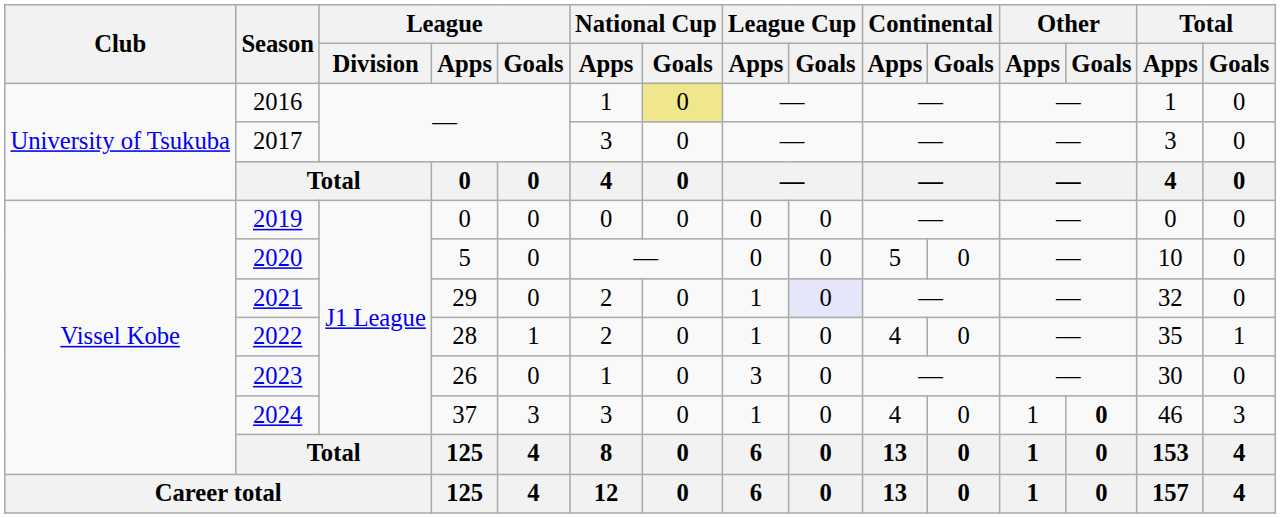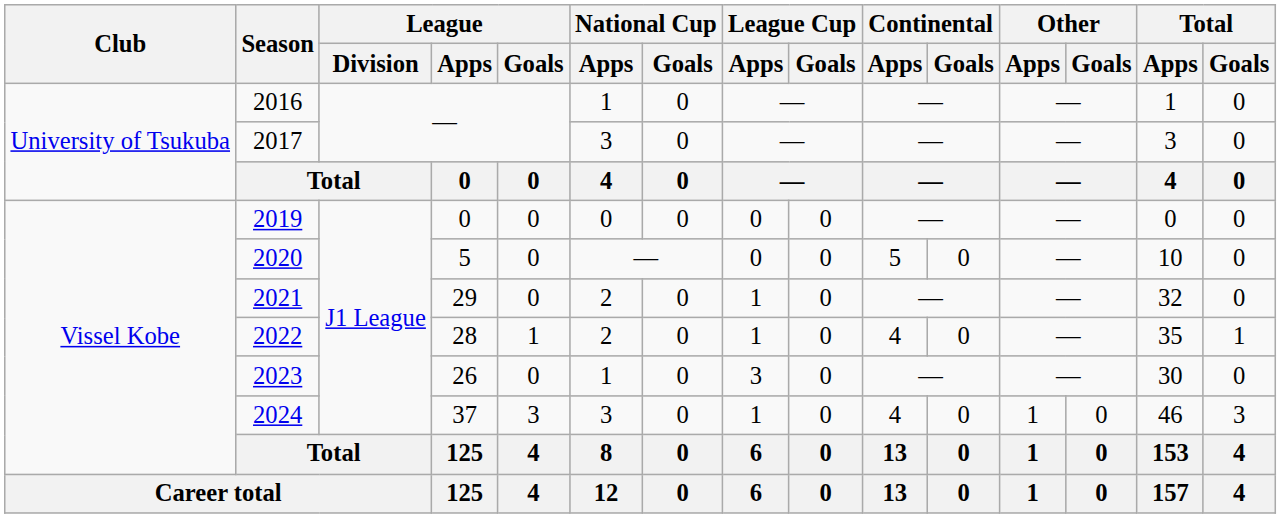2016 | National Cup / Goals: khaki background -> no background
2021 | League Cup / Goals: lavender background -> no background
2024 | Other / Goals: bold -> normal
